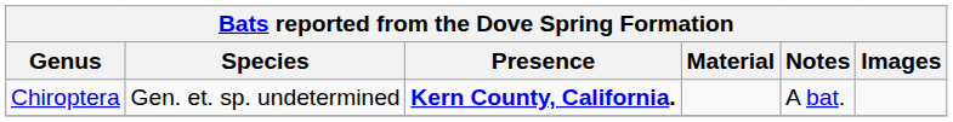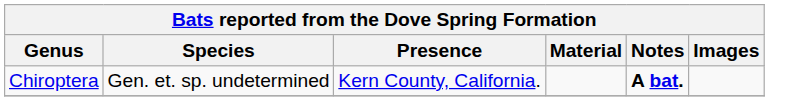Chiroptera | Presence: bold -> normal
Chiroptera | Notes: normal -> bold
